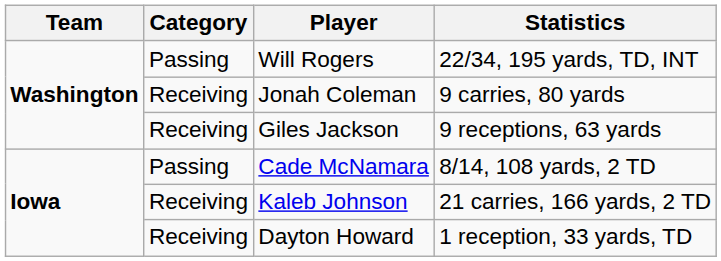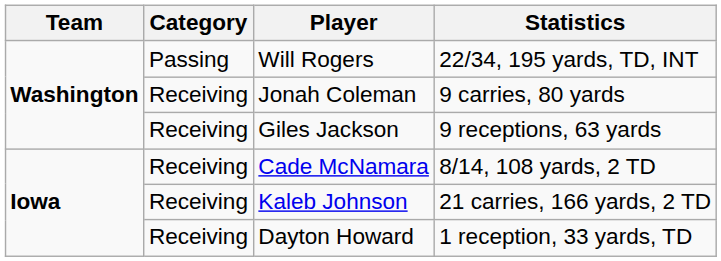Cade McNamara | Category: Passing -> Receiving
